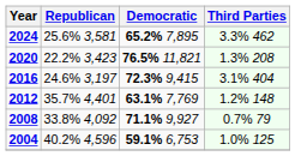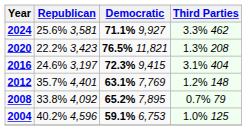2024 | Democratic: 65.2% 7,895 -> 71.1% 9,927
2008 | Democratic: 71.1% 9,927 -> 65.2% 7,895
